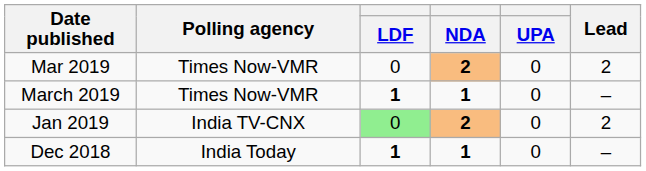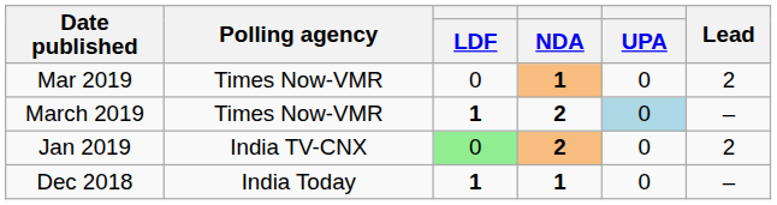Mar 2019 | NDA: 2 -> 1
March 2019 | NDA: 1 -> 2
March 2019 | UPA: no background -> lightblue background
